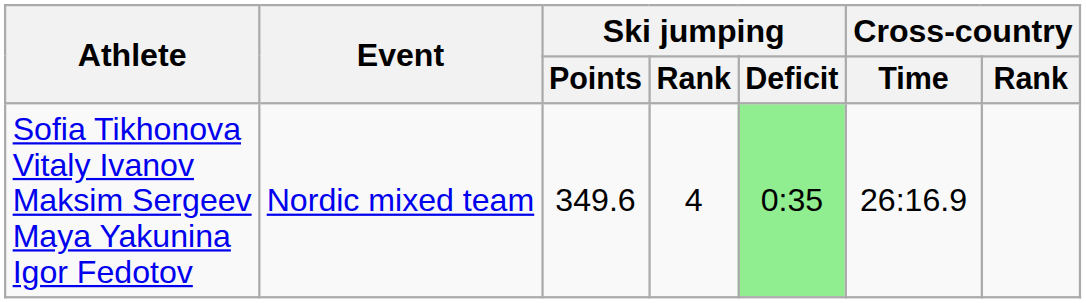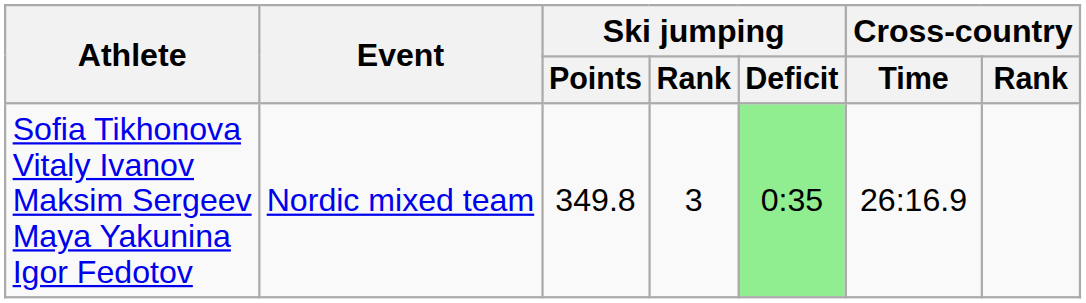row 3 | Ski jumping / Points: 349.6 -> 349.8
row 3 | Ski jumping / Rank: 4 -> 3
